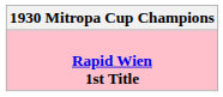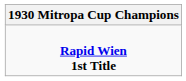row 2 | column 1: pink background -> no background
